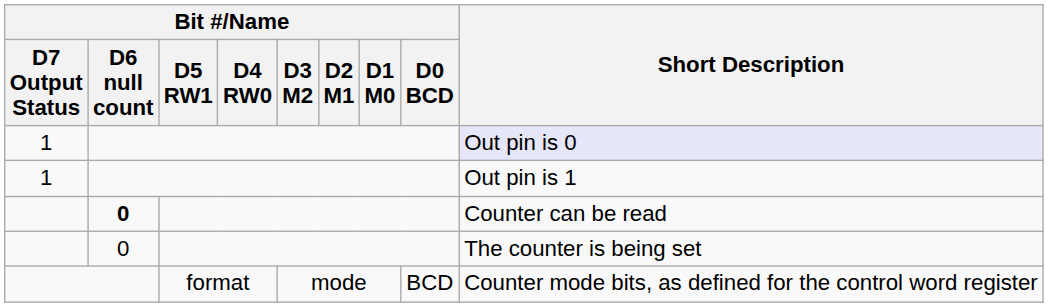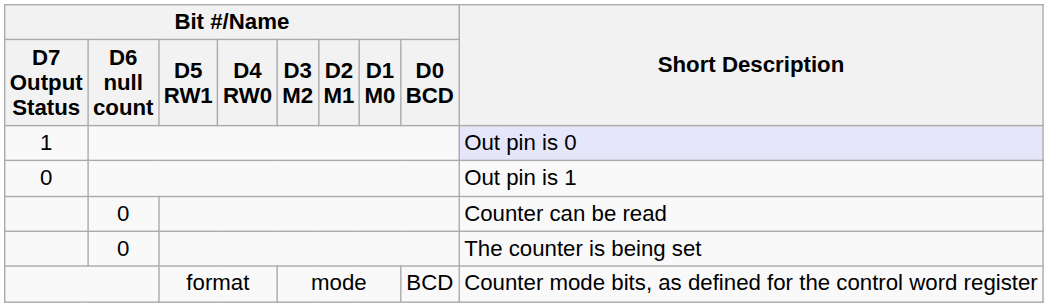row 4 | Bit #/Name / D7 Output Status: 1 -> 0
row 5 | Bit #/Name / D6 null count: bold -> normal
